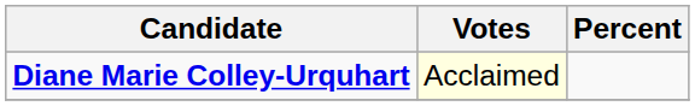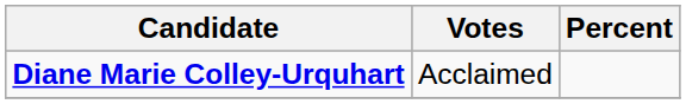Diane Marie Colley-Urquhart | Votes: lightyellow background -> no background
